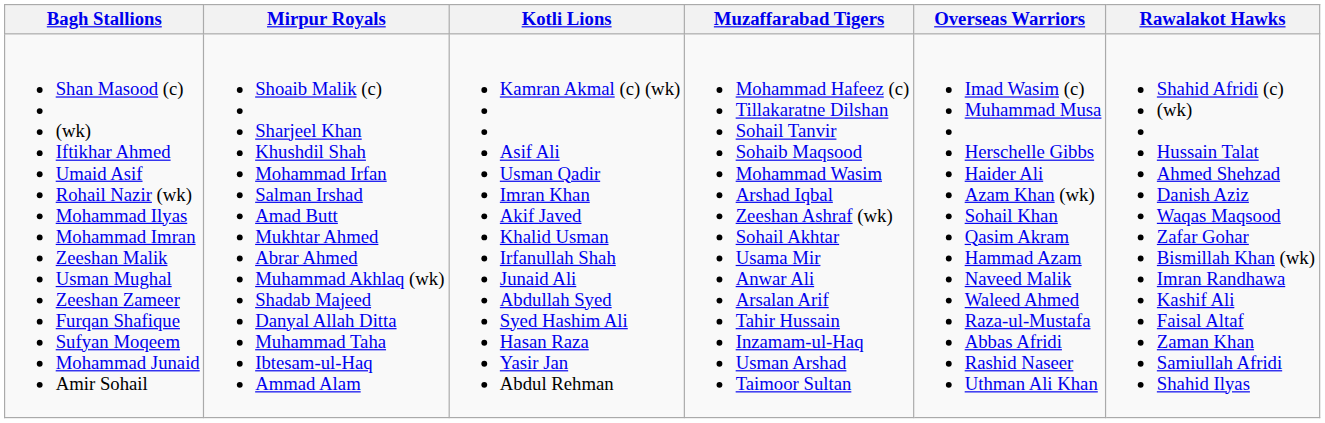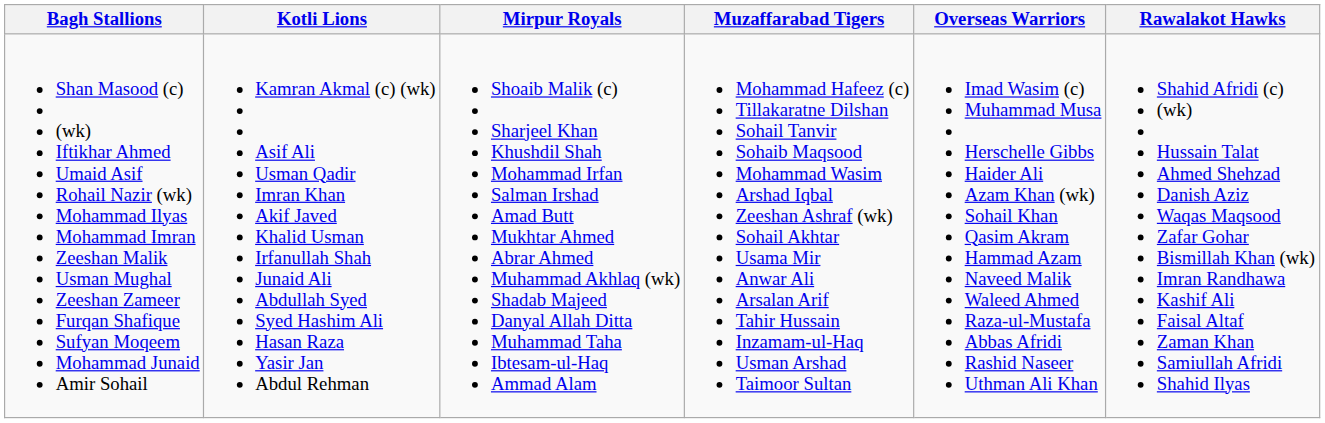columns swapped: Kotli Lions <-> Mirpur Royals
